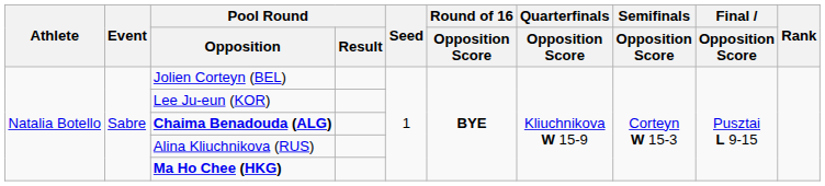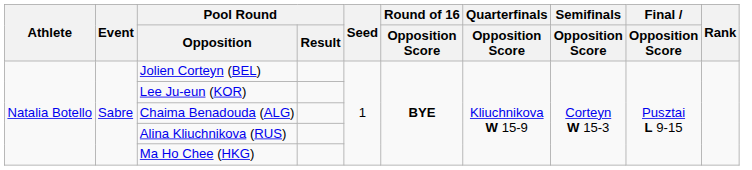Chaima Benadouda (ALG) | Pool Round / Opposition: bold -> normal
Ma Ho Chee (HKG) | Pool Round / Opposition: bold -> normal
